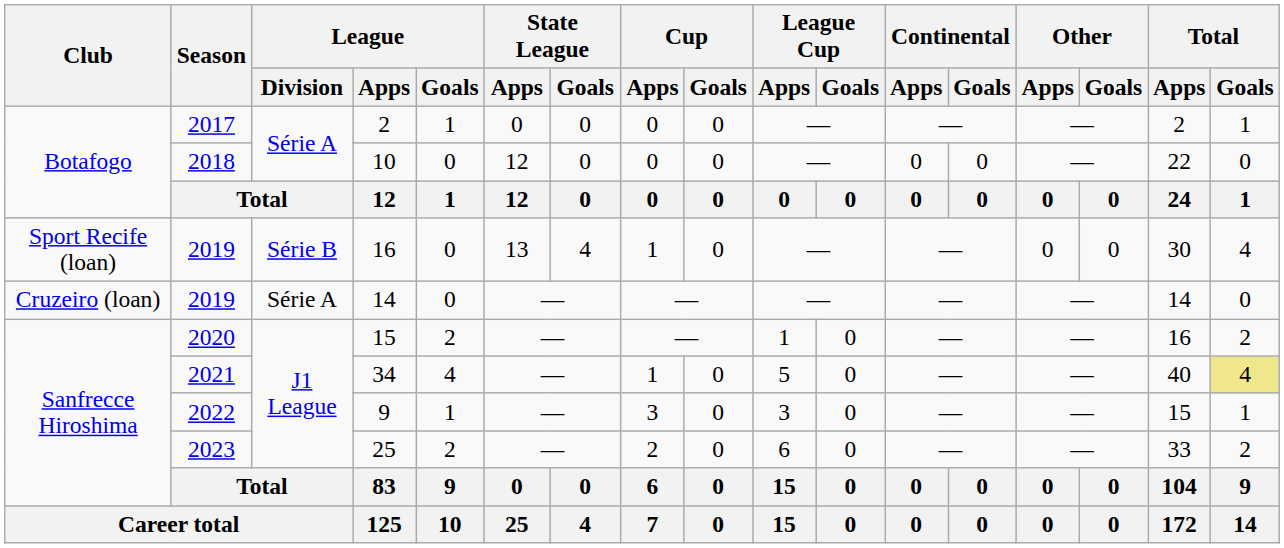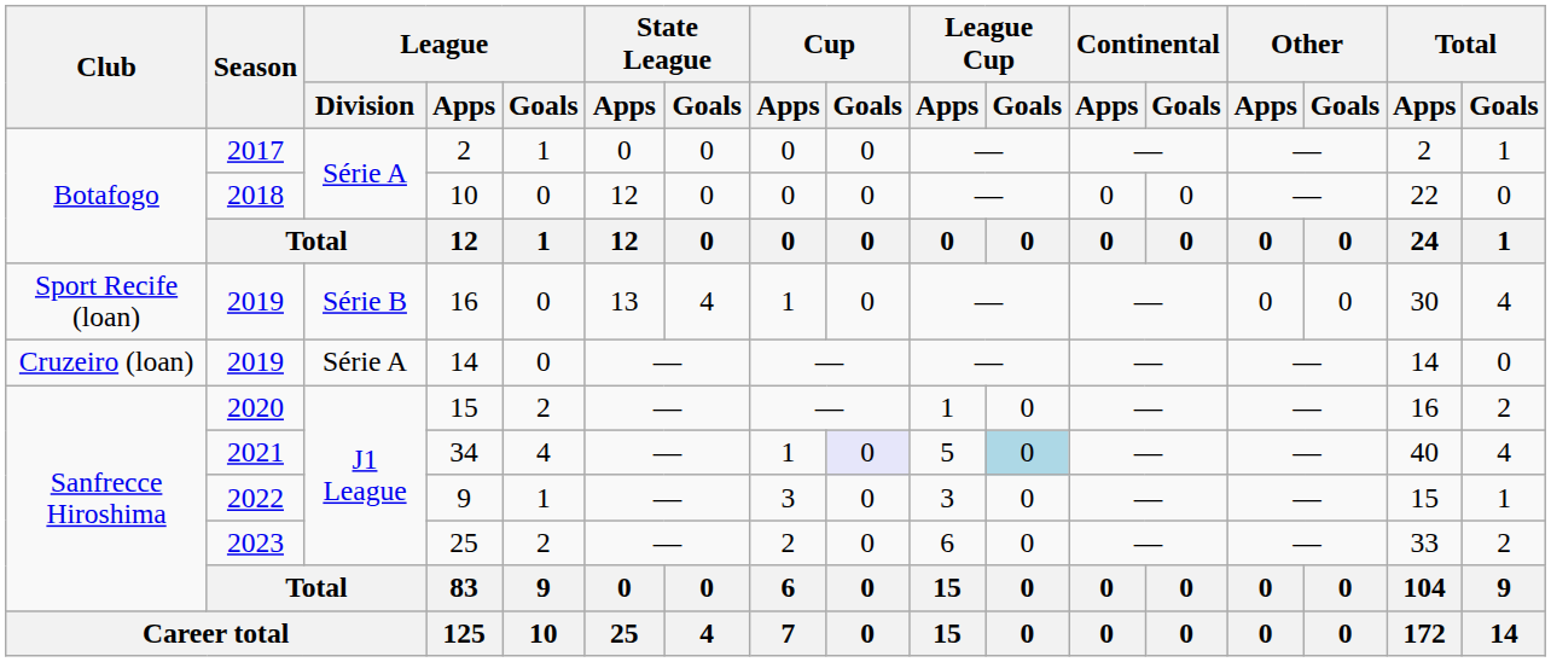34 | Cup / Goals: no background -> lavender background
34 | League Cup / Goals: no background -> lightblue background
34 | Total / Goals: khaki background -> no background
